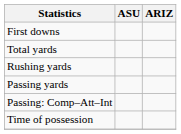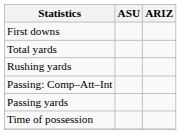rows swapped: Passing yards <-> Passing: Comp–Att–Int
